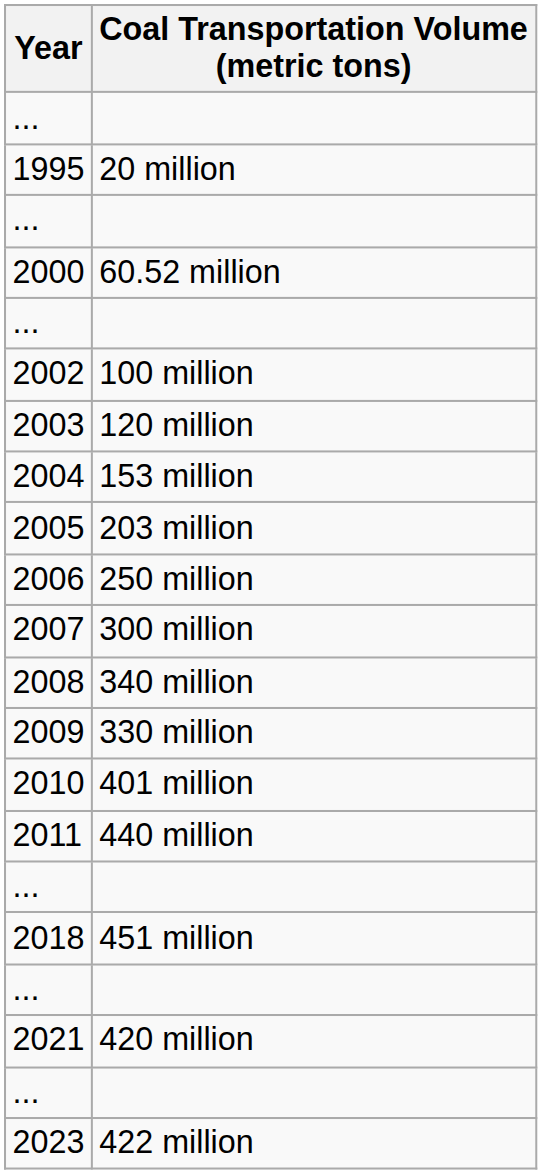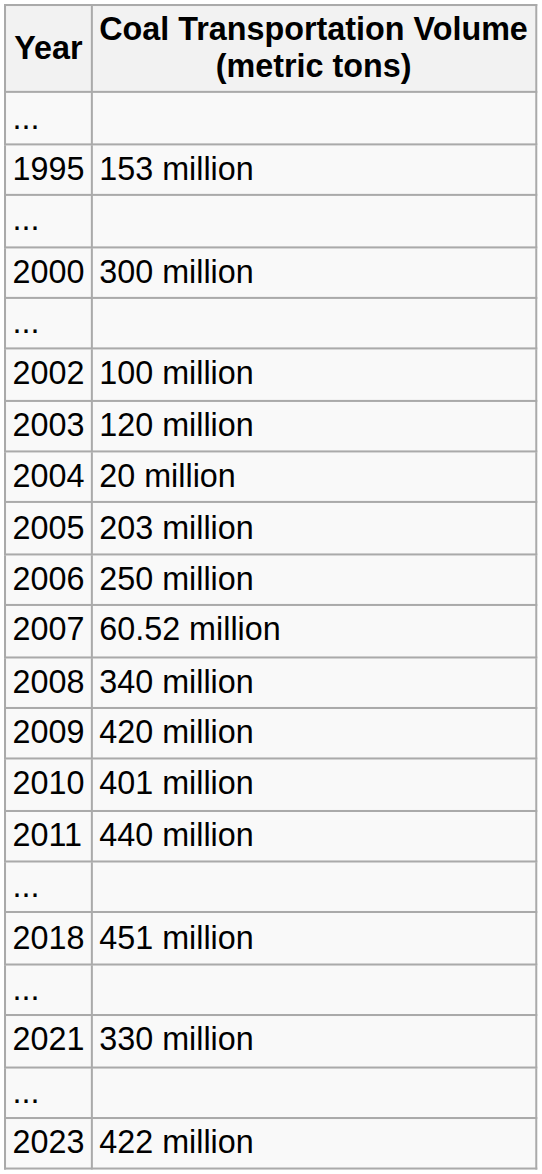row 3 | Coal Transportation Volume (metric tons): 20 million -> 153 million
row 5 | Coal Transportation Volume (metric tons): 60.52 million -> 300 million
row 9 | Coal Transportation Volume (metric tons): 153 million -> 20 million
row 12 | Coal Transportation Volume (metric tons): 300 million -> 60.52 million
row 14 | Coal Transportation Volume (metric tons): 330 million -> 420 million
row 20 | Coal Transportation Volume (metric tons): 420 million -> 330 million
